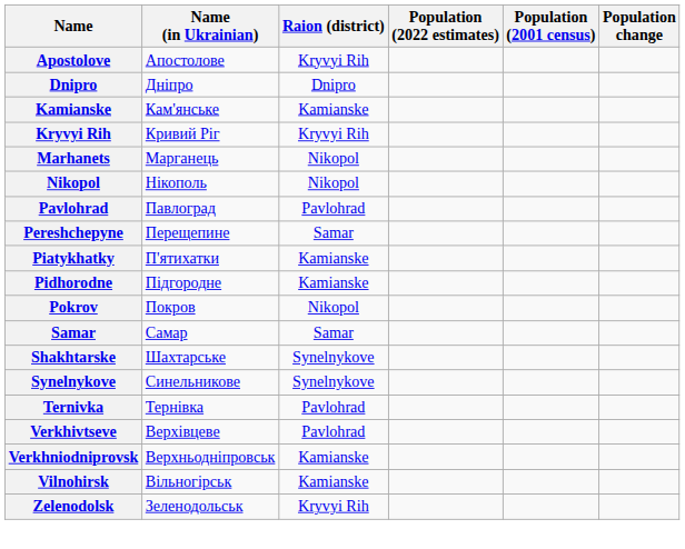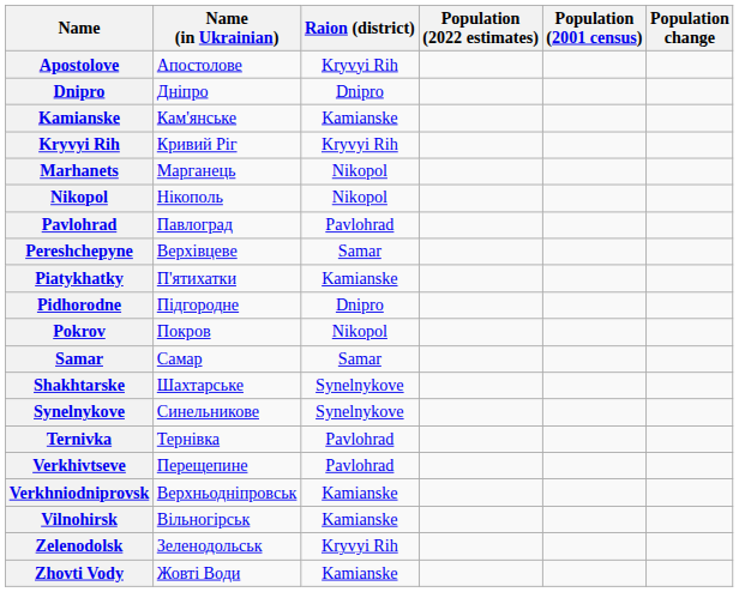Pereshchepyne | Name (in Ukrainian): Перещепине -> Верхівцеве
Pidhorodne | Raion (district): Kamianske -> Dnipro
Verkhivtseve | Name (in Ukrainian): Верхівцеве -> Перещепине
+ row: Zhovti Vody | Жовті Води | Kamianske
